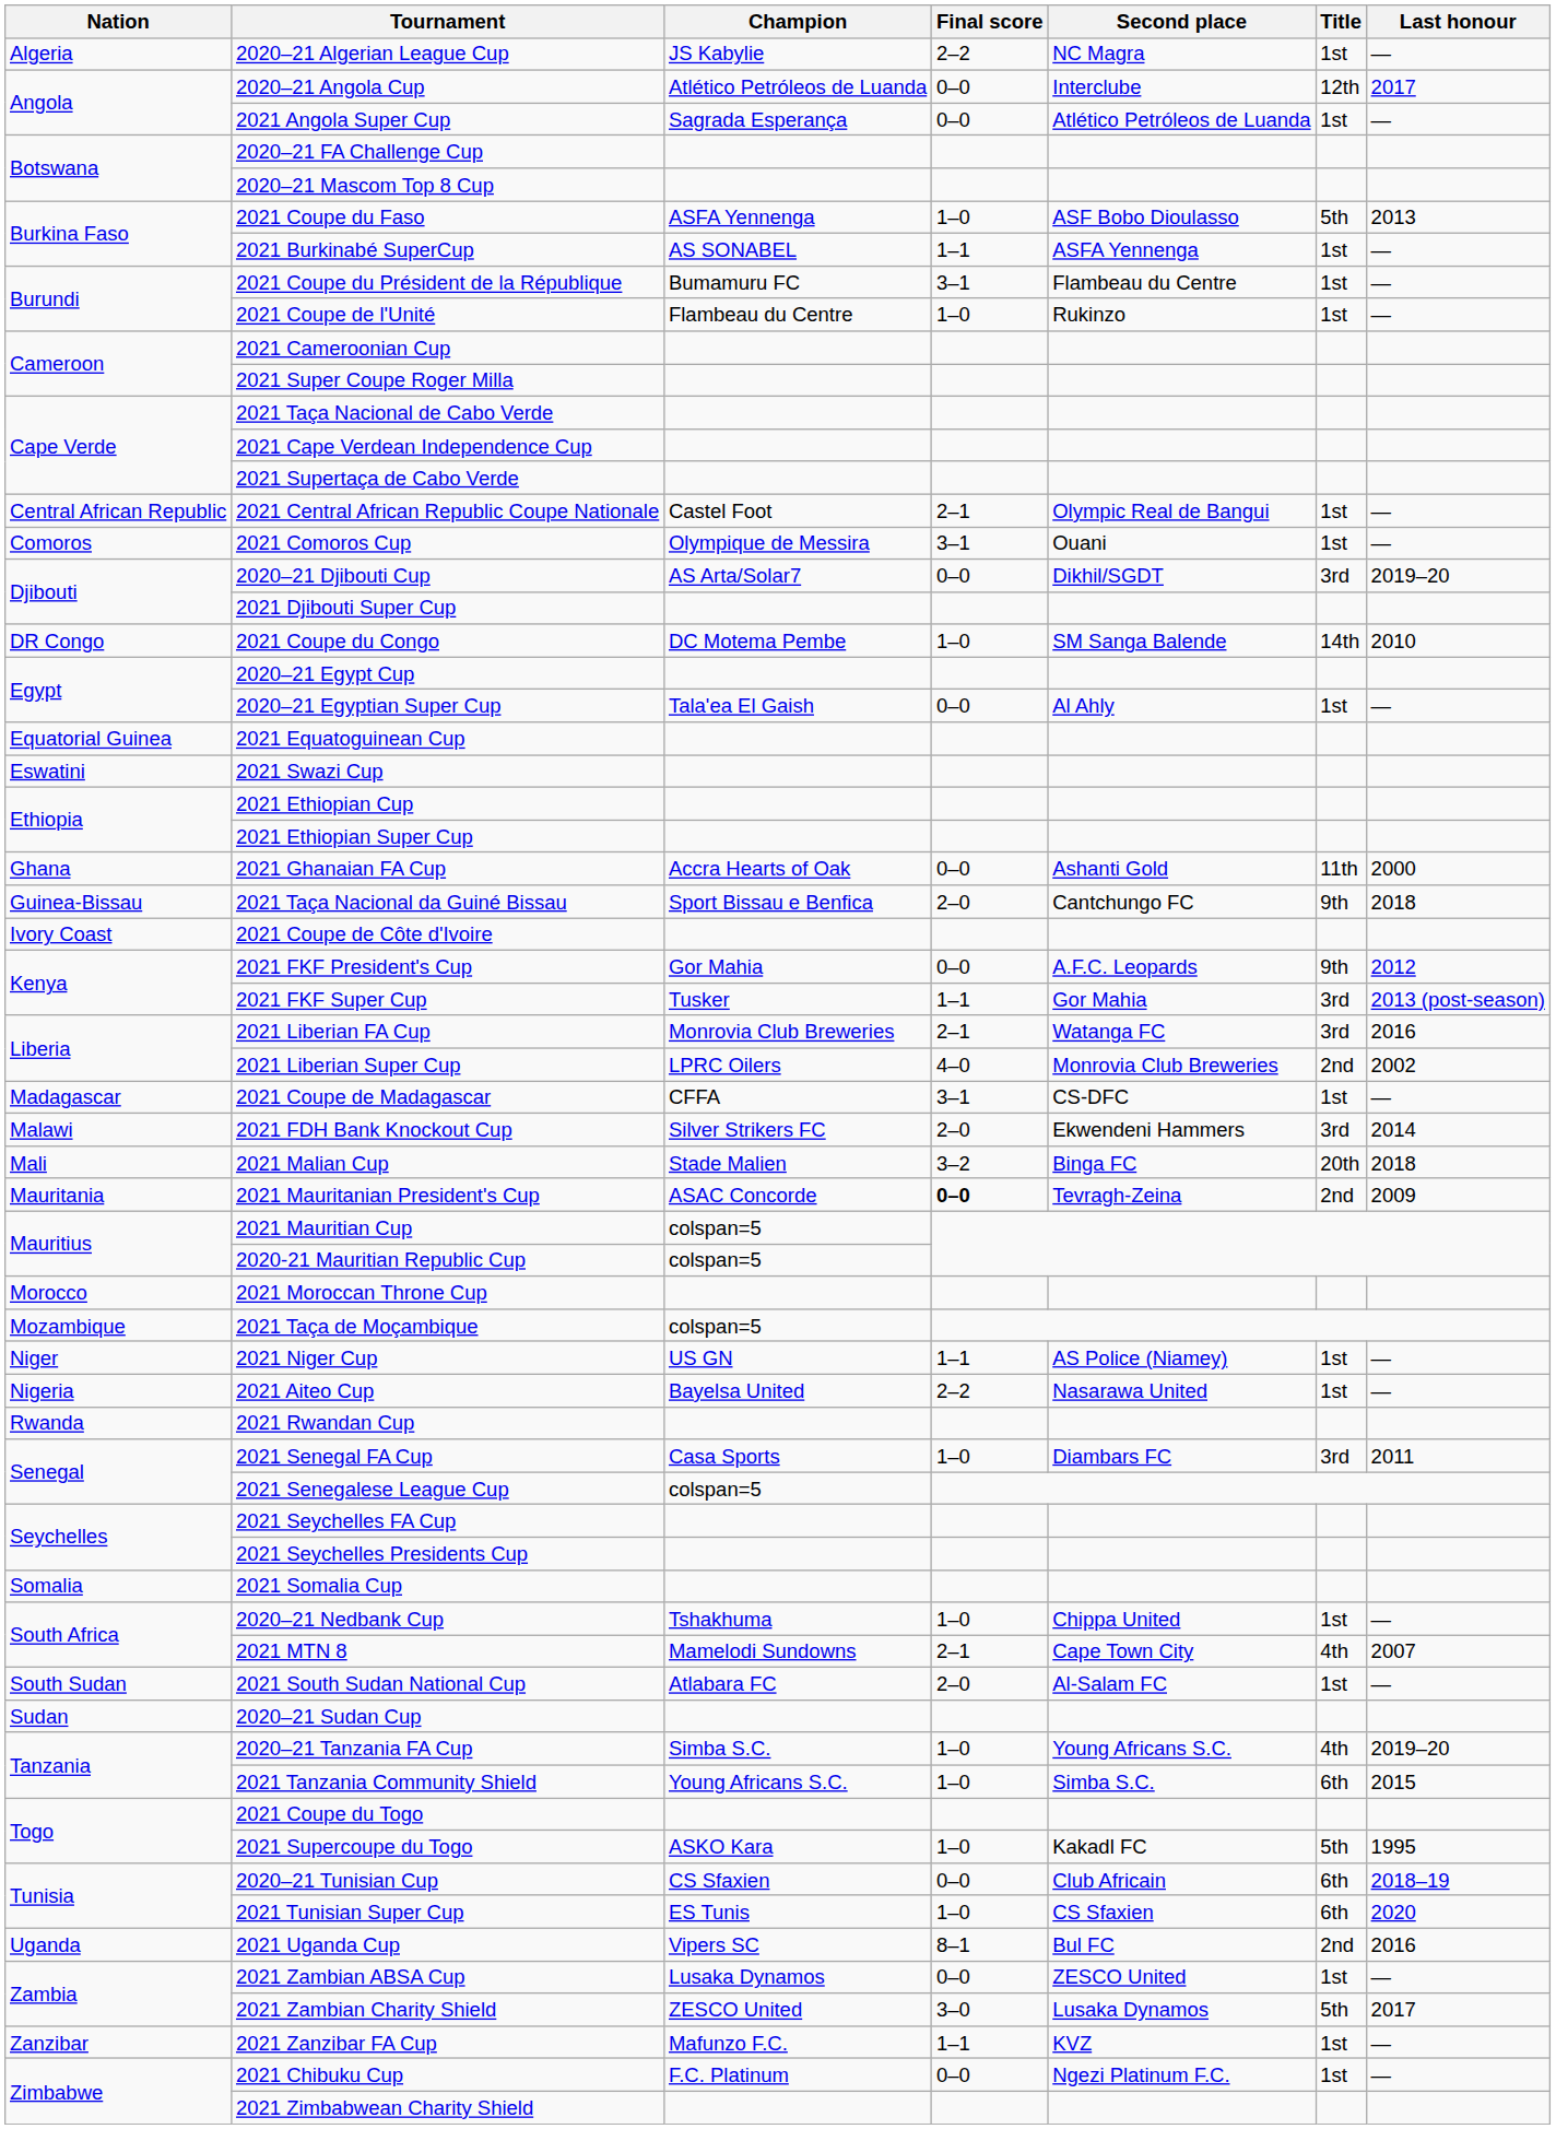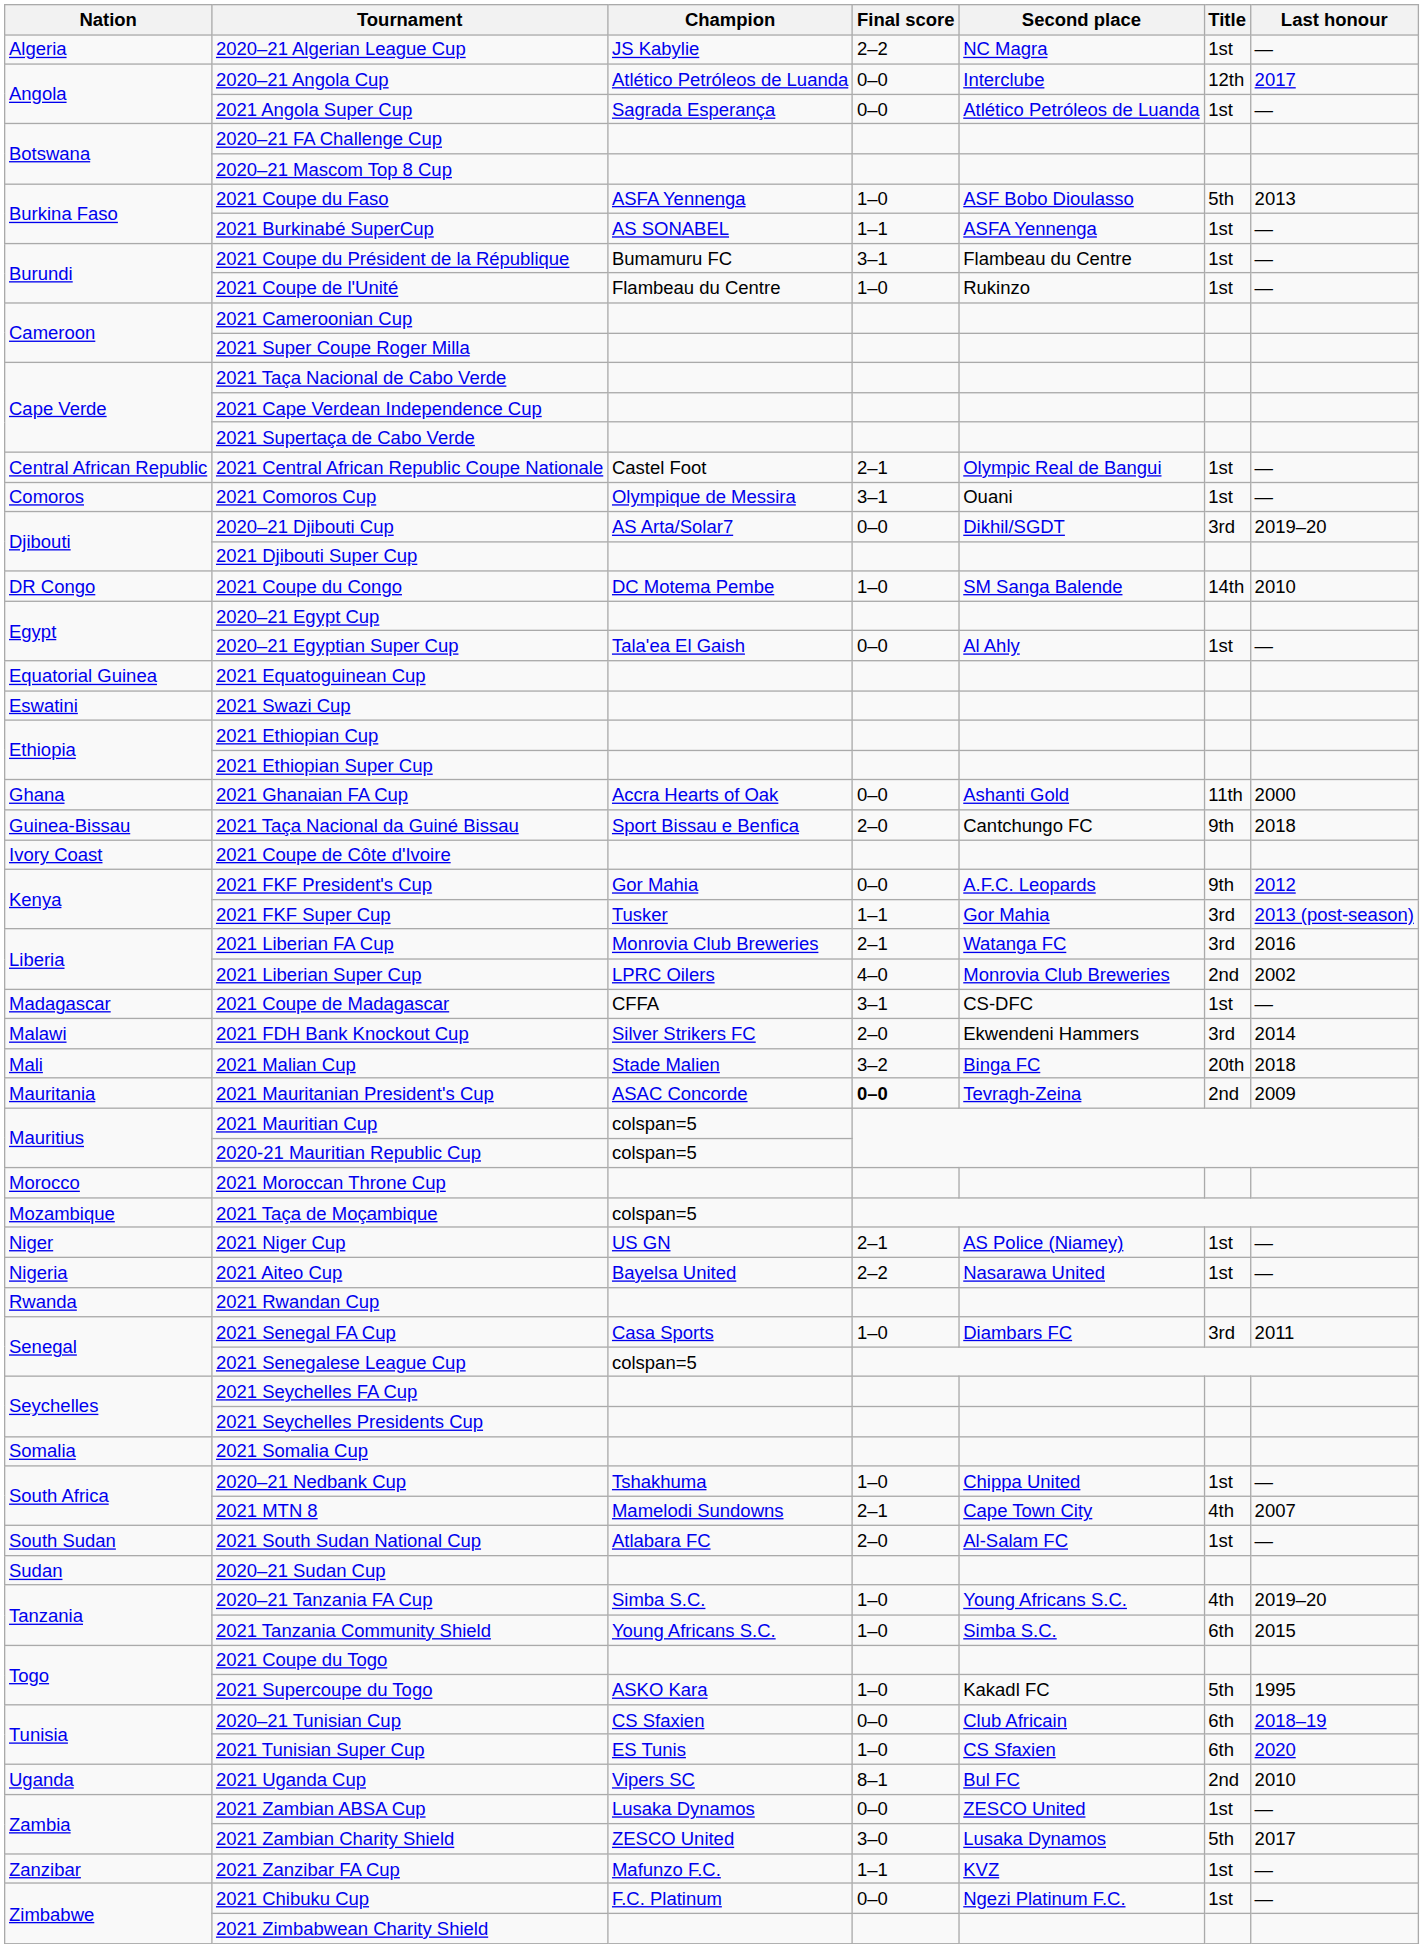2021 Niger Cup | Final score: 1–1 -> 2–1
2021 Uganda Cup | Last honour: 2016 -> 2010
